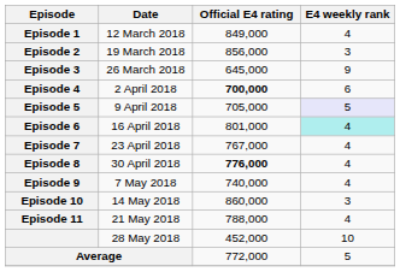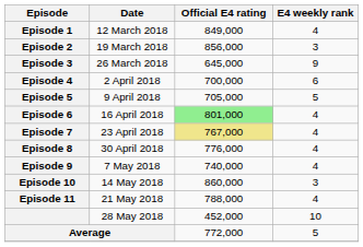Episode 4 | Official E4 rating: bold -> normal
Episode 5 | E4 weekly rank: lavender background -> no background
Episode 6 | Official E4 rating: no background -> lightgreen background
Episode 6 | E4 weekly rank: paleturquoise background -> no background
Episode 7 | Official E4 rating: no background -> khaki background
Episode 8 | Official E4 rating: bold -> normal
